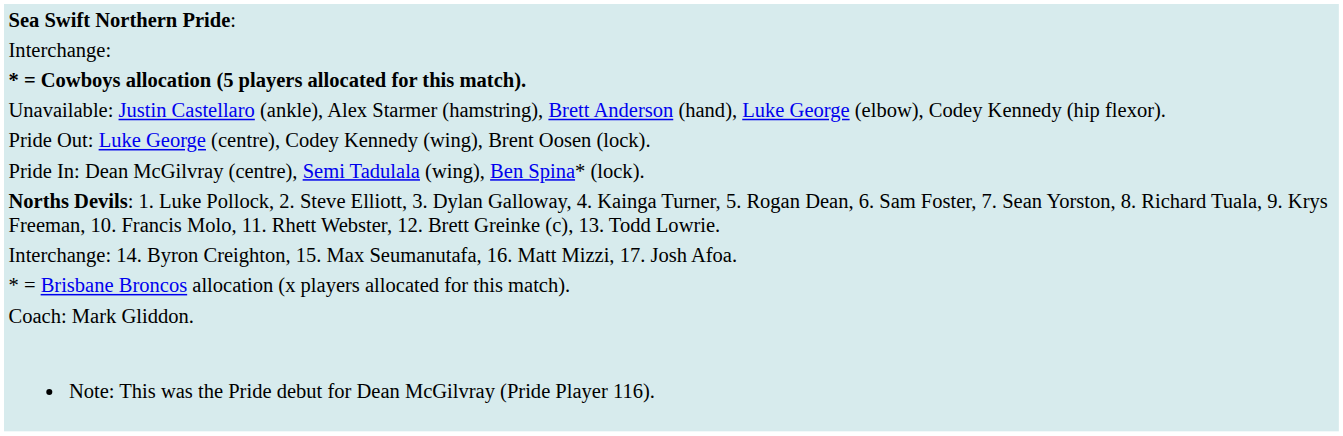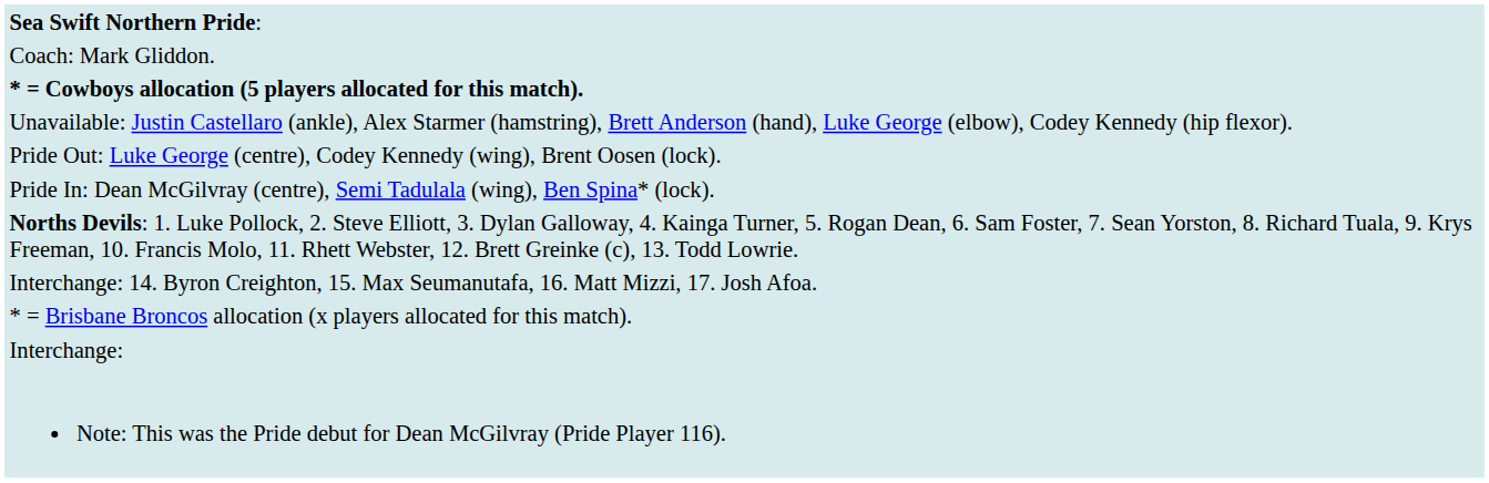row 2 | column 1: Interchange: -> Coach: Mark Gliddon.
row 10 | column 1: Coach: Mark Gliddon. -> Interchange:
